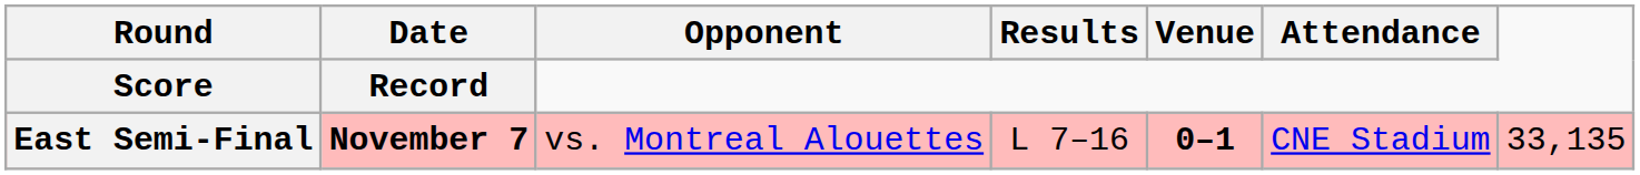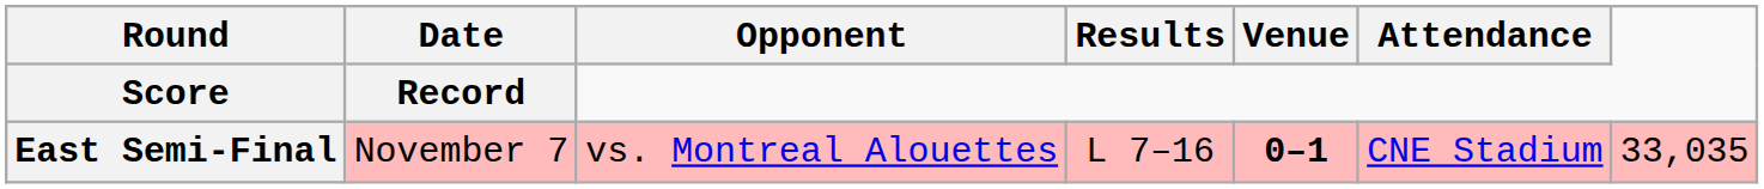East Semi-Final | Date / Record: bold -> normal
East Semi-Final | column 7: 33,135 -> 33,035
